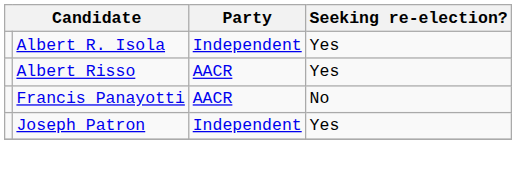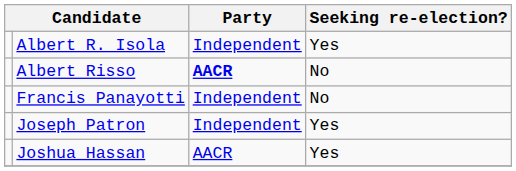Albert Risso | Party: normal -> bold
Albert Risso | Seeking re-election?: Yes -> No
Francis Panayotti | Party: AACR -> Independent
+ row: Joshua Hassan | AACR | Yes
